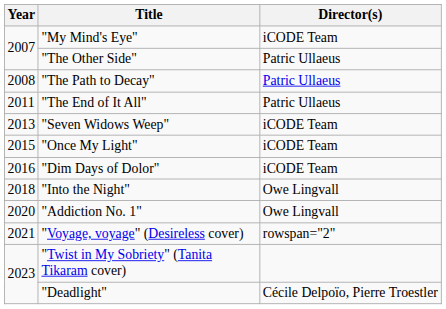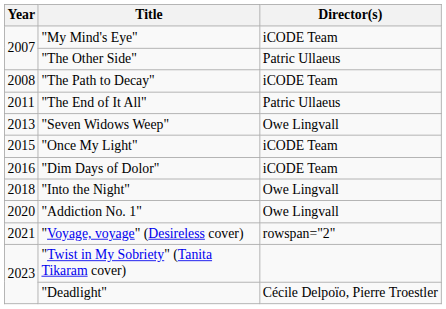"The Path to Decay" | Director(s): Patric Ullaeus -> iCODE Team
"Seven Widows Weep" | Director(s): iCODE Team -> Owe Lingvall
